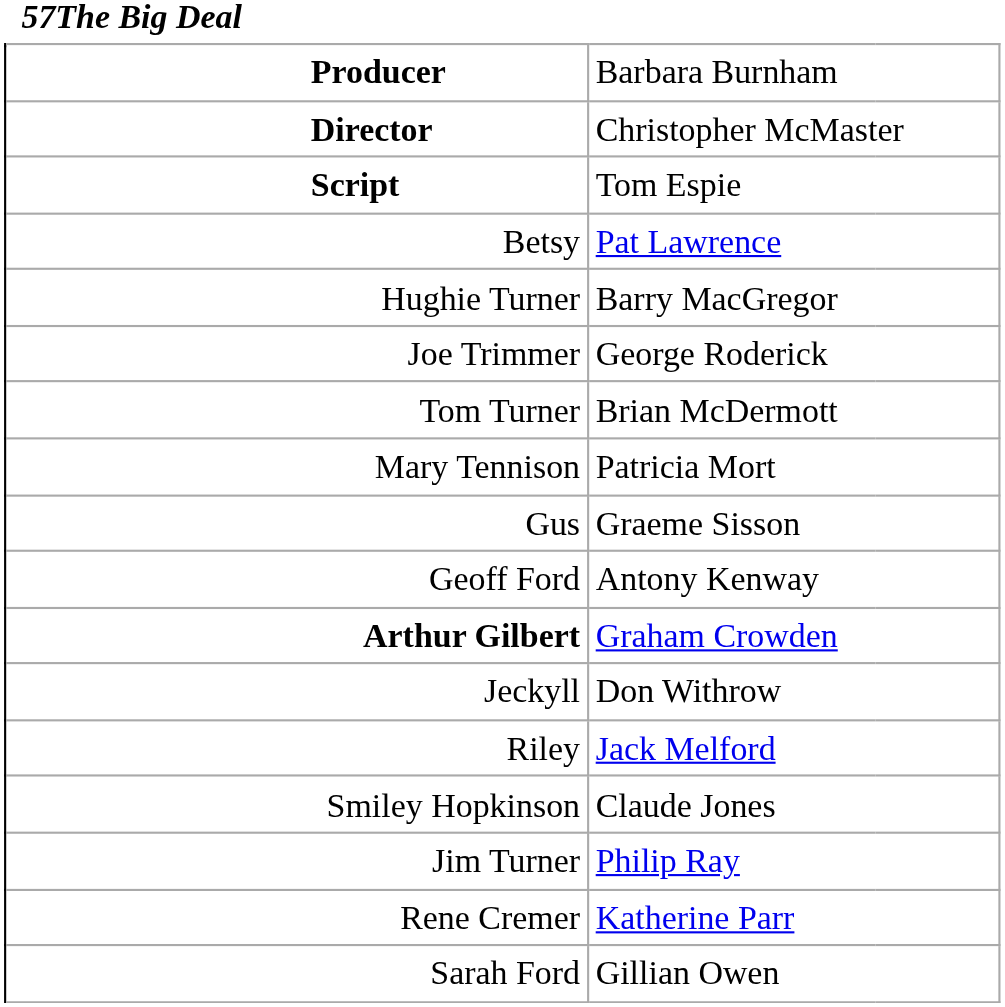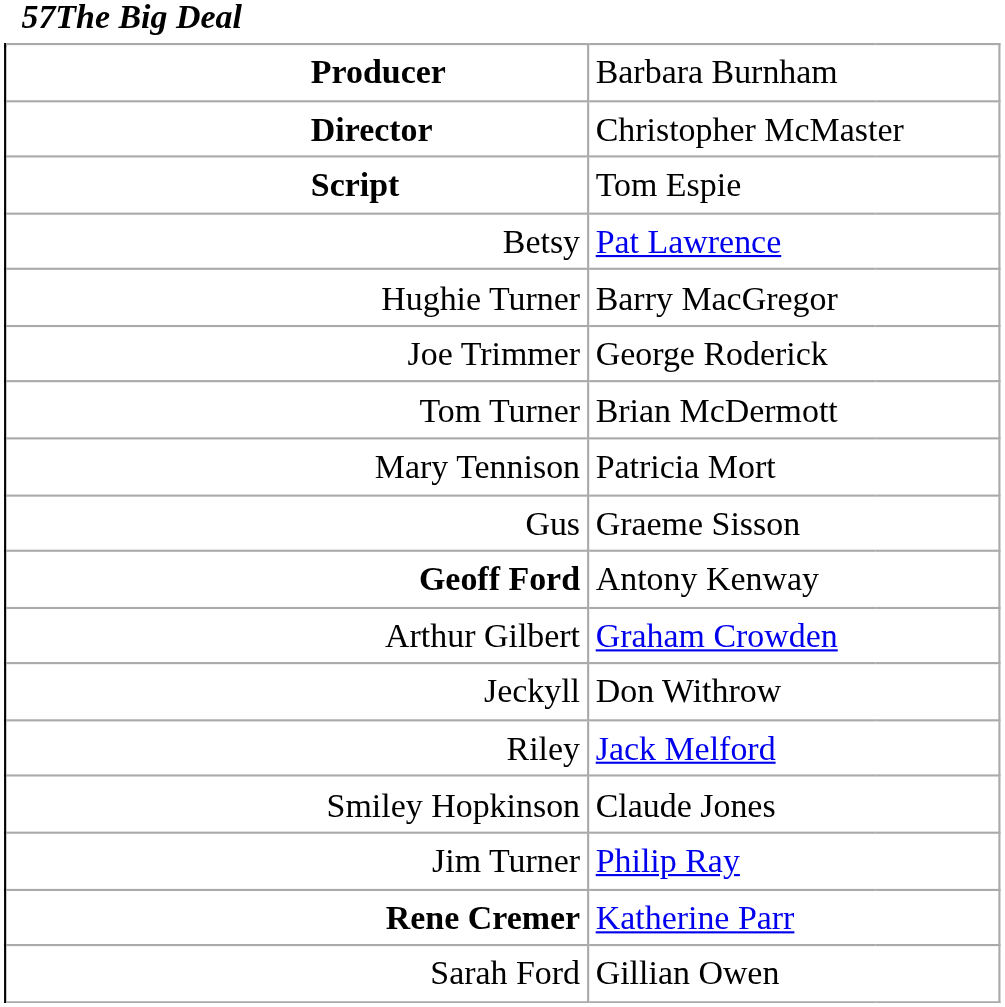Geoff Ford | column 2: normal -> bold
Arthur Gilbert | column 2: bold -> normal
Rene Cremer | column 2: normal -> bold
